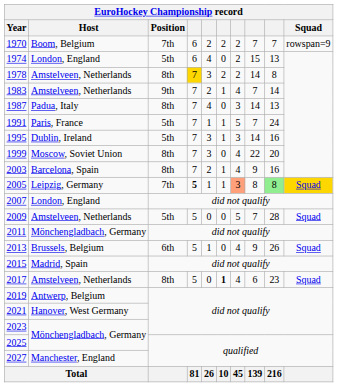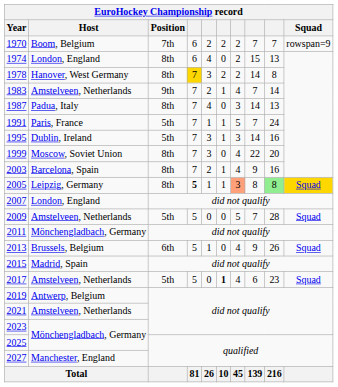1974 | Position: 5th -> 8th
1978 | Host: Amstelveen, Netherlands -> Hanover, West Germany
2005 | Position: 7th -> 8th
2017 | Position: 8th -> 5th
2021 | Host: Hanover, West Germany -> Amstelveen, Netherlands
